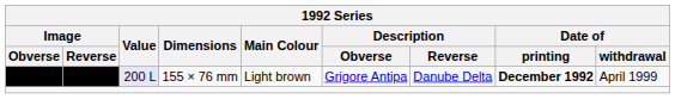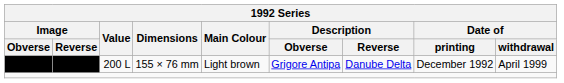155 × 76 mm | Value: lavender background -> no background
155 × 76 mm | Date of / printing: bold -> normal
